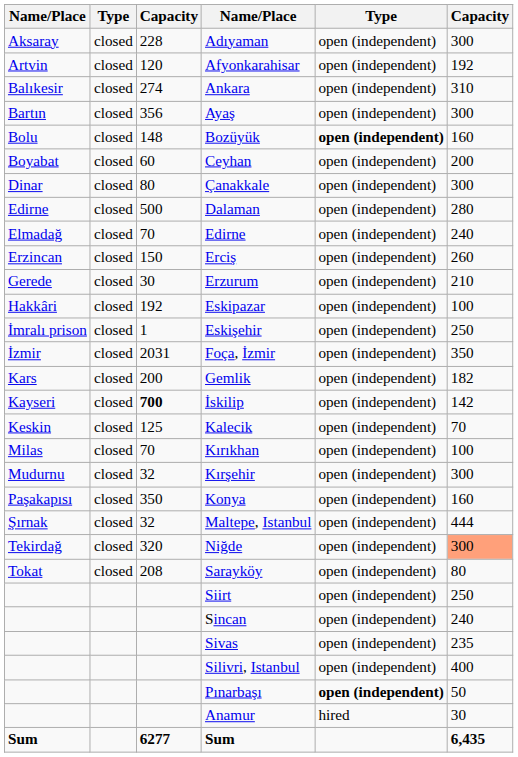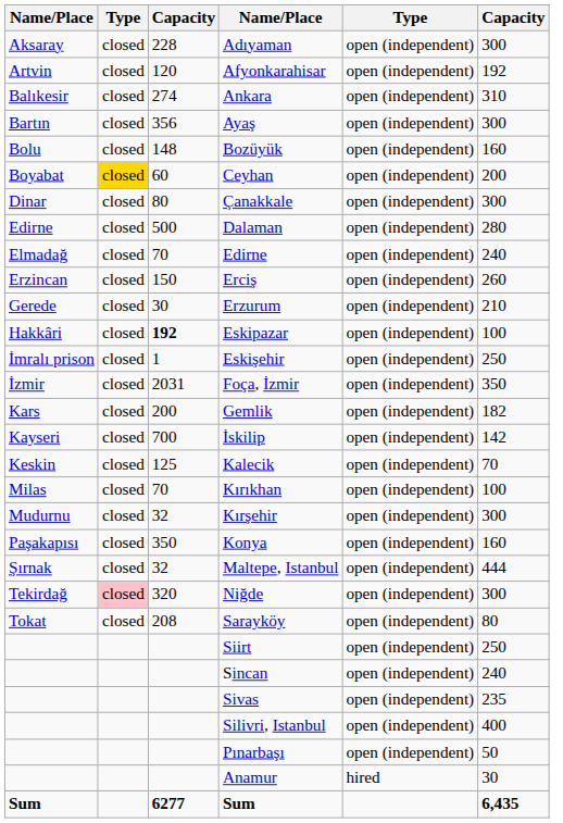Bozüyük | column 5: bold -> normal
Ceyhan | column 2: no background -> gold background
Eskipazar | column 3: normal -> bold
İskilip | column 3: bold -> normal
Niğde | column 2: no background -> pink background
Niğde | column 6: lightsalmon background -> no background
Pınarbaşı | column 5: bold -> normal
